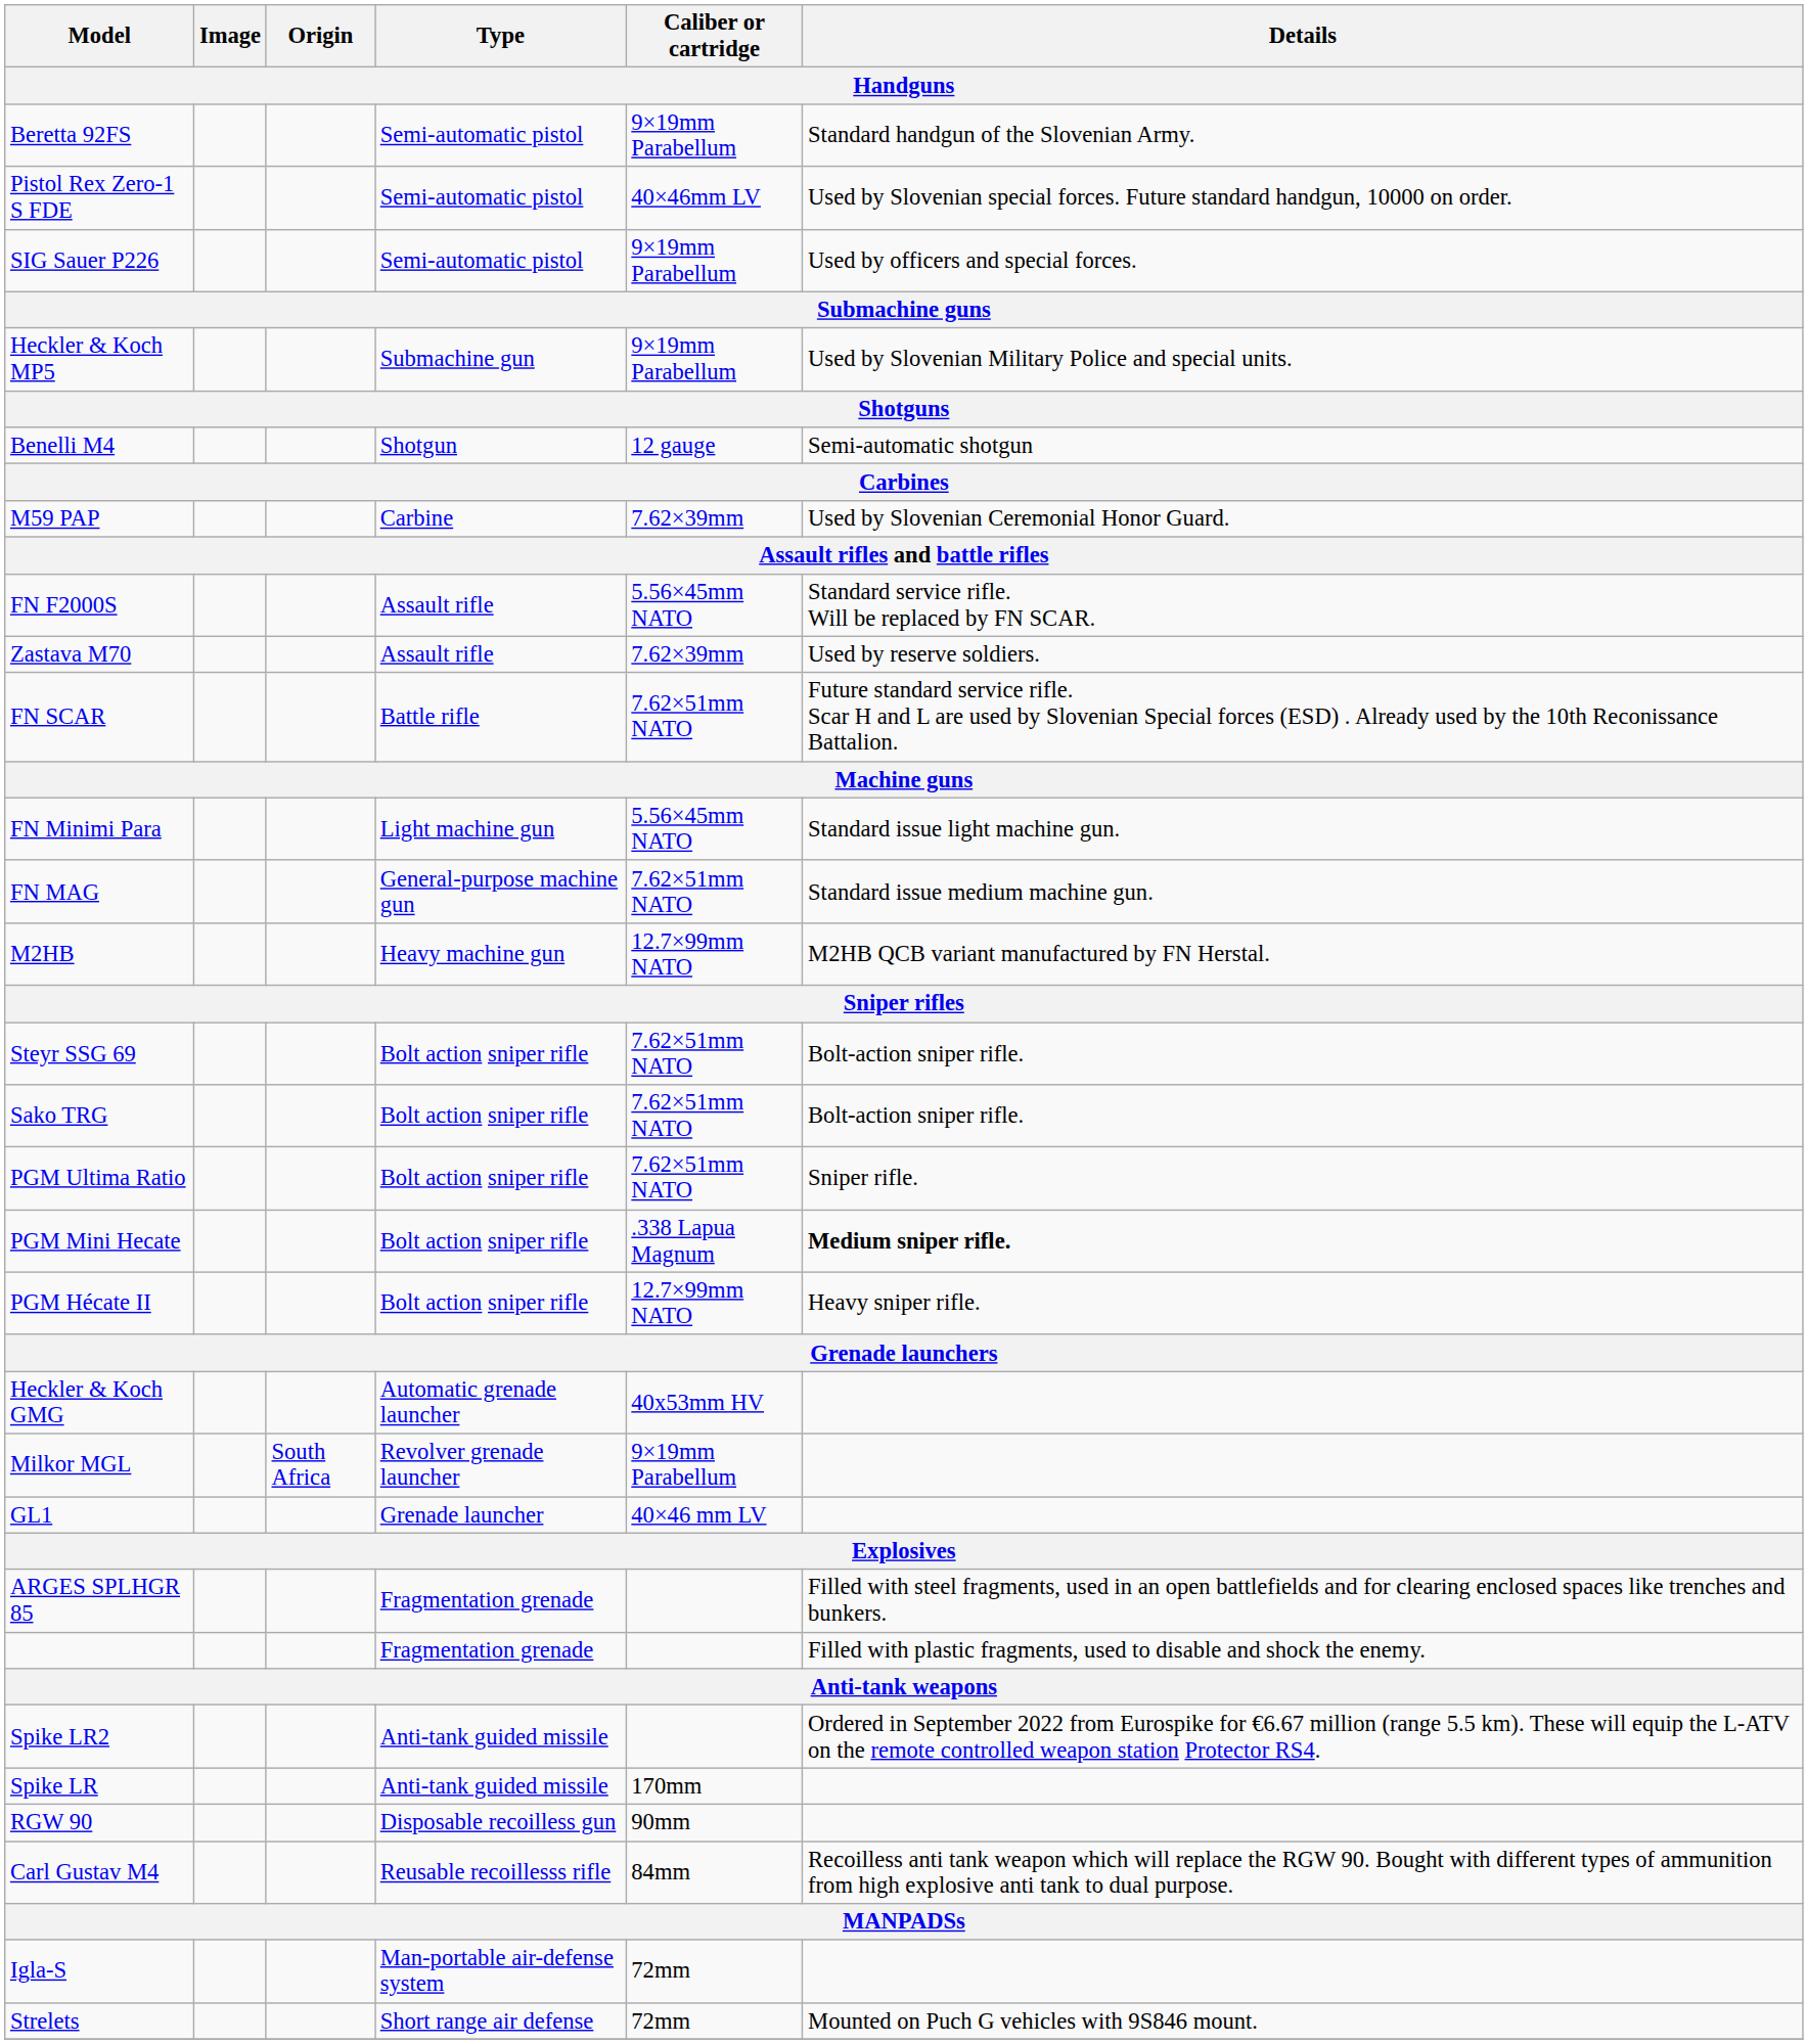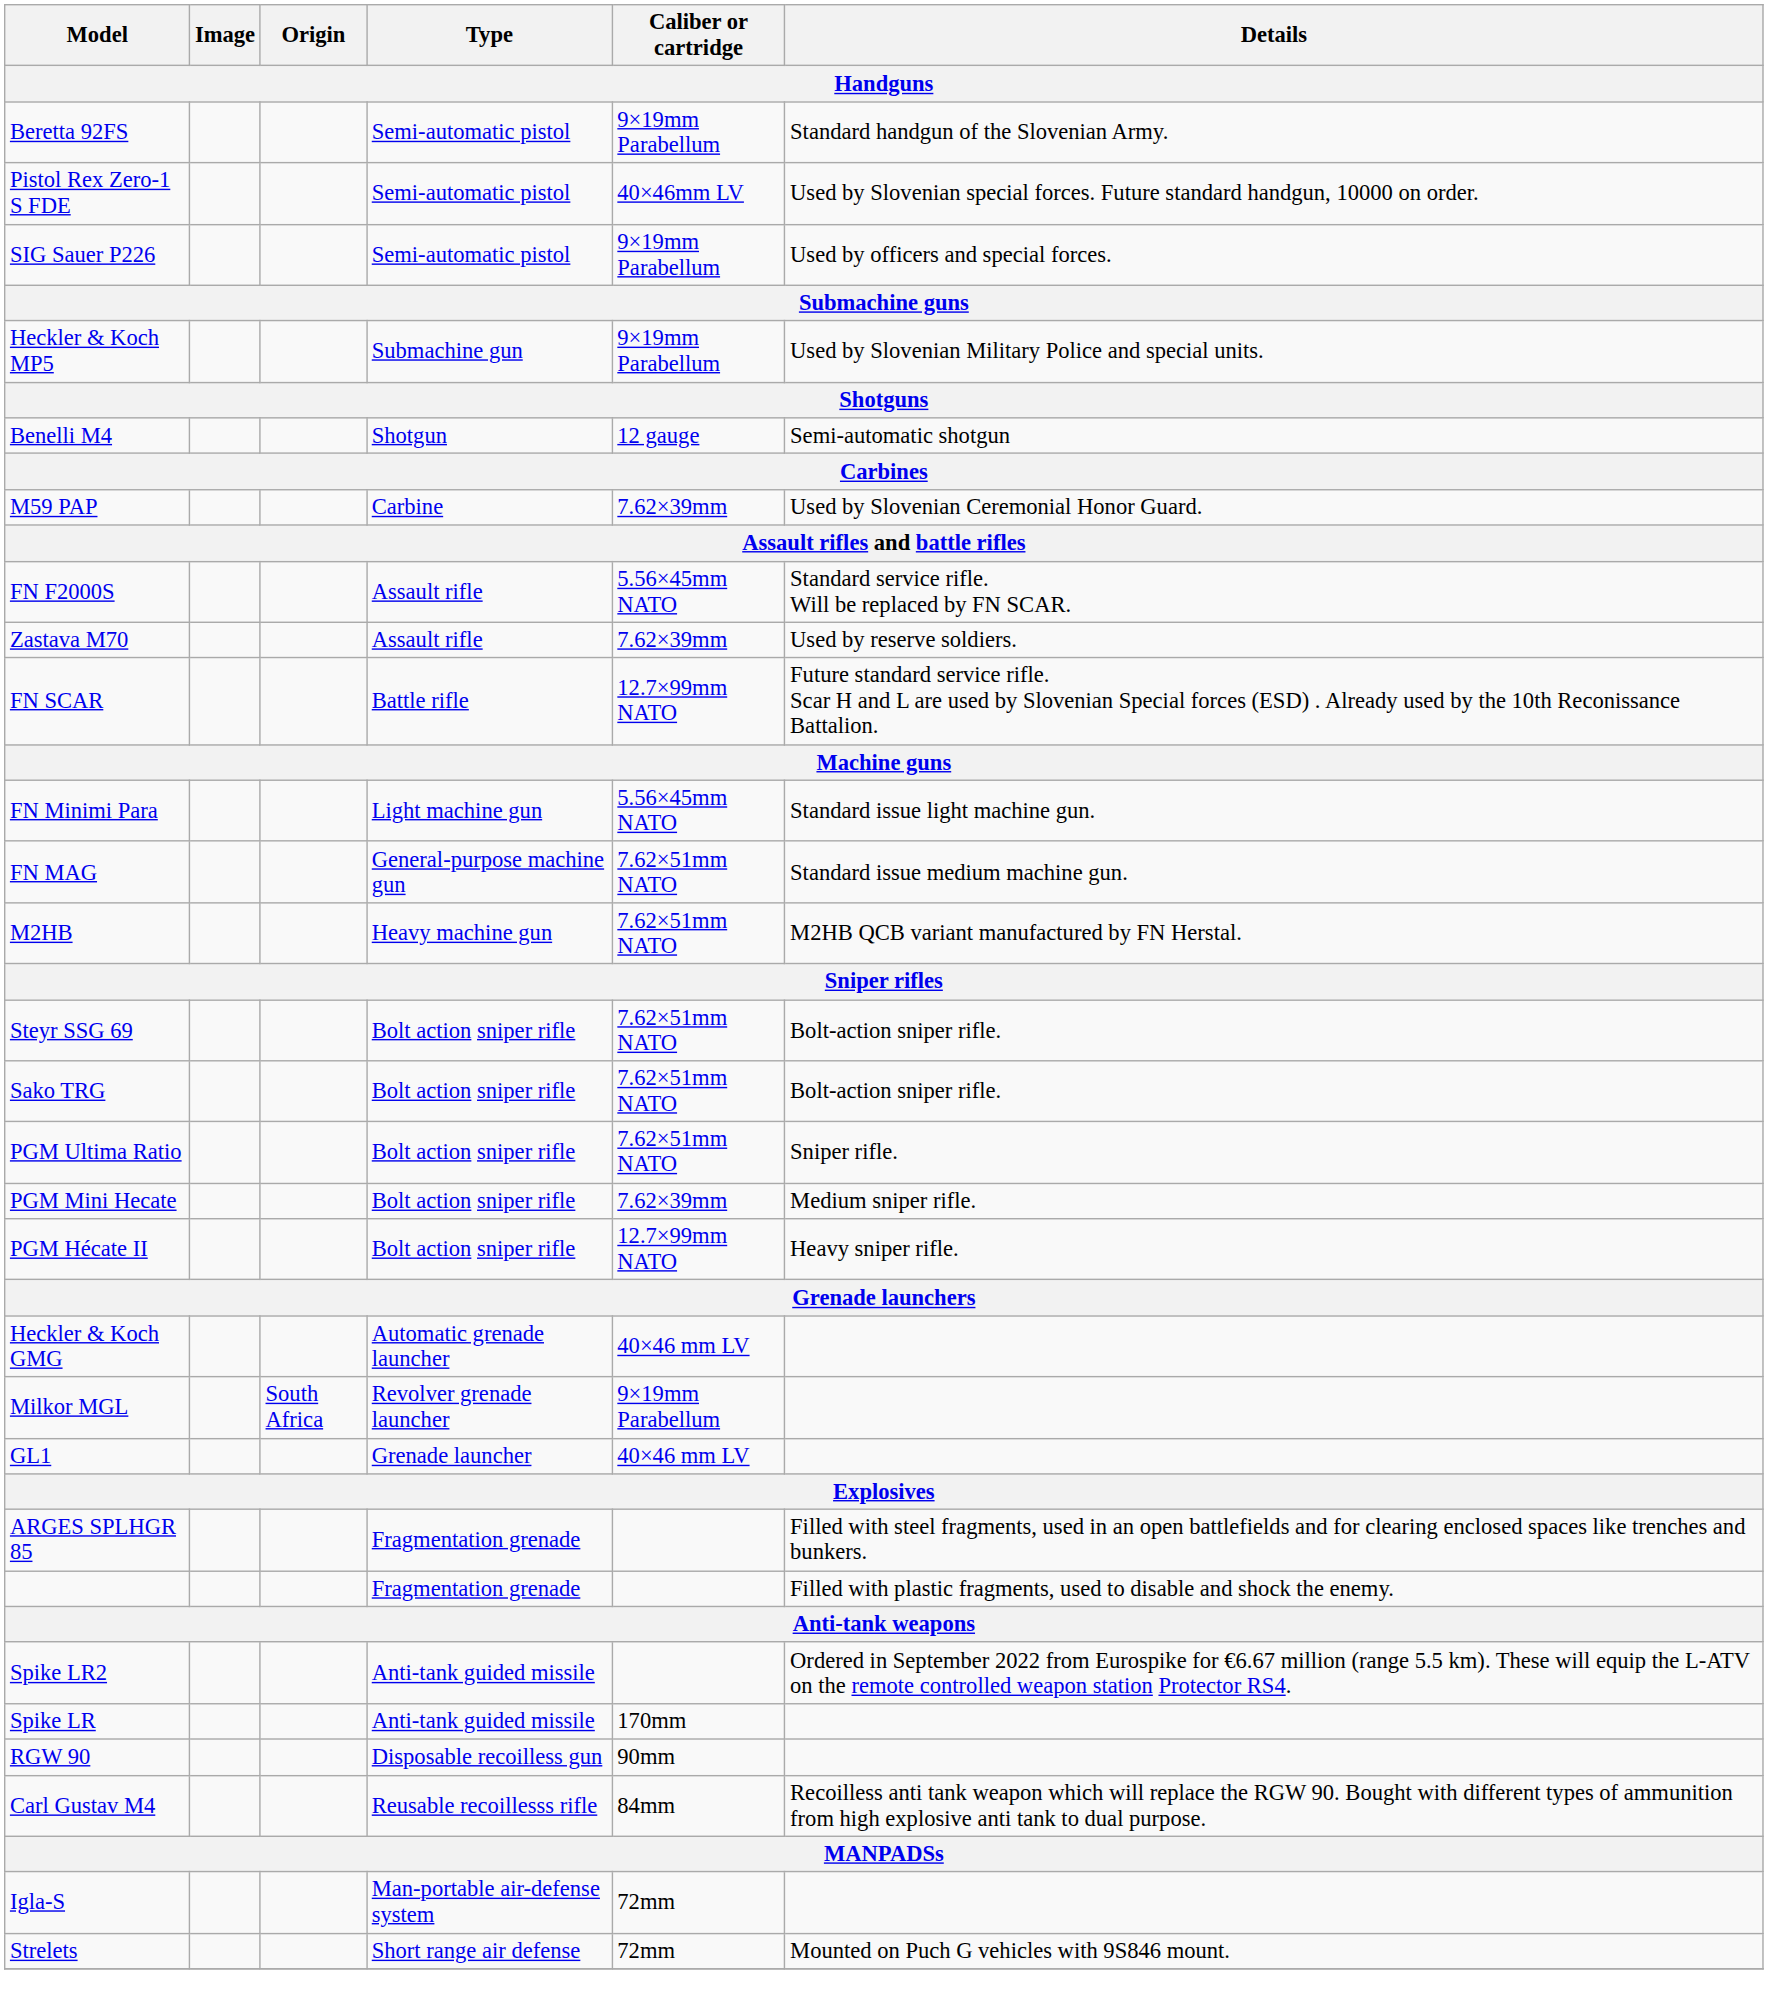FN SCAR | Caliber or cartridge: 7.62×51mm NATO -> 12.7×99mm NATO
M2HB | Caliber or cartridge: 12.7×99mm NATO -> 7.62×51mm NATO
PGM Mini Hecate | Caliber or cartridge: .338 Lapua Magnum -> 7.62×39mm
PGM Mini Hecate | Details: bold -> normal
Heckler & Koch GMG | Caliber or cartridge: 40x53mm HV -> 40×46 mm LV
